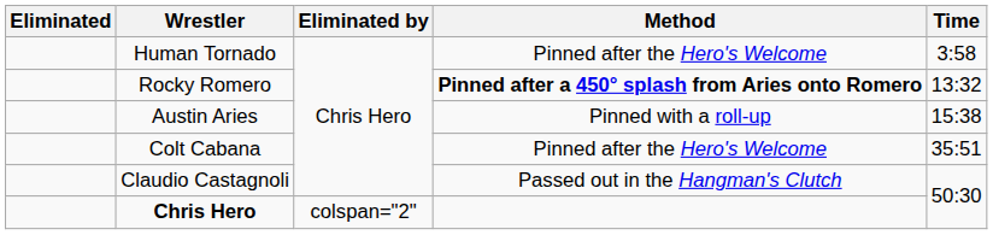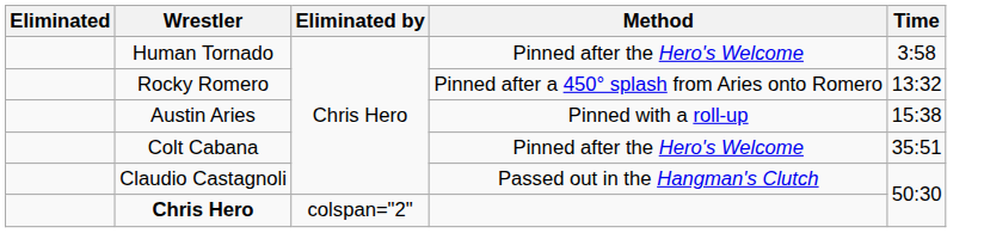Rocky Romero | Method: bold -> normal
